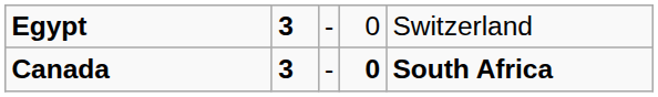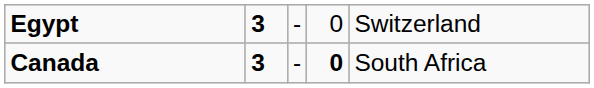Canada | column 5: bold -> normal
